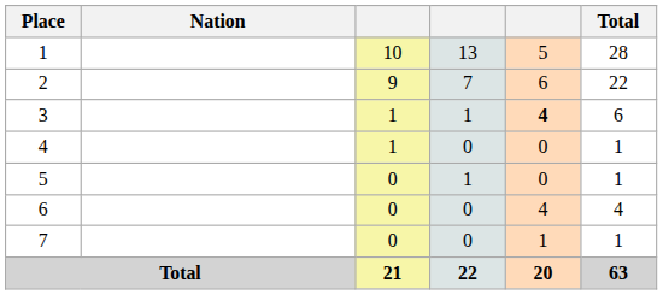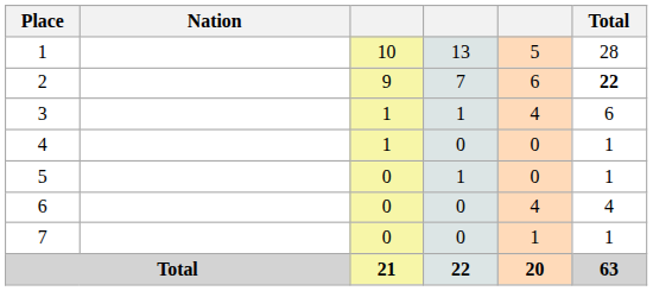2 | Total: normal -> bold
3 | column 5: bold -> normal
